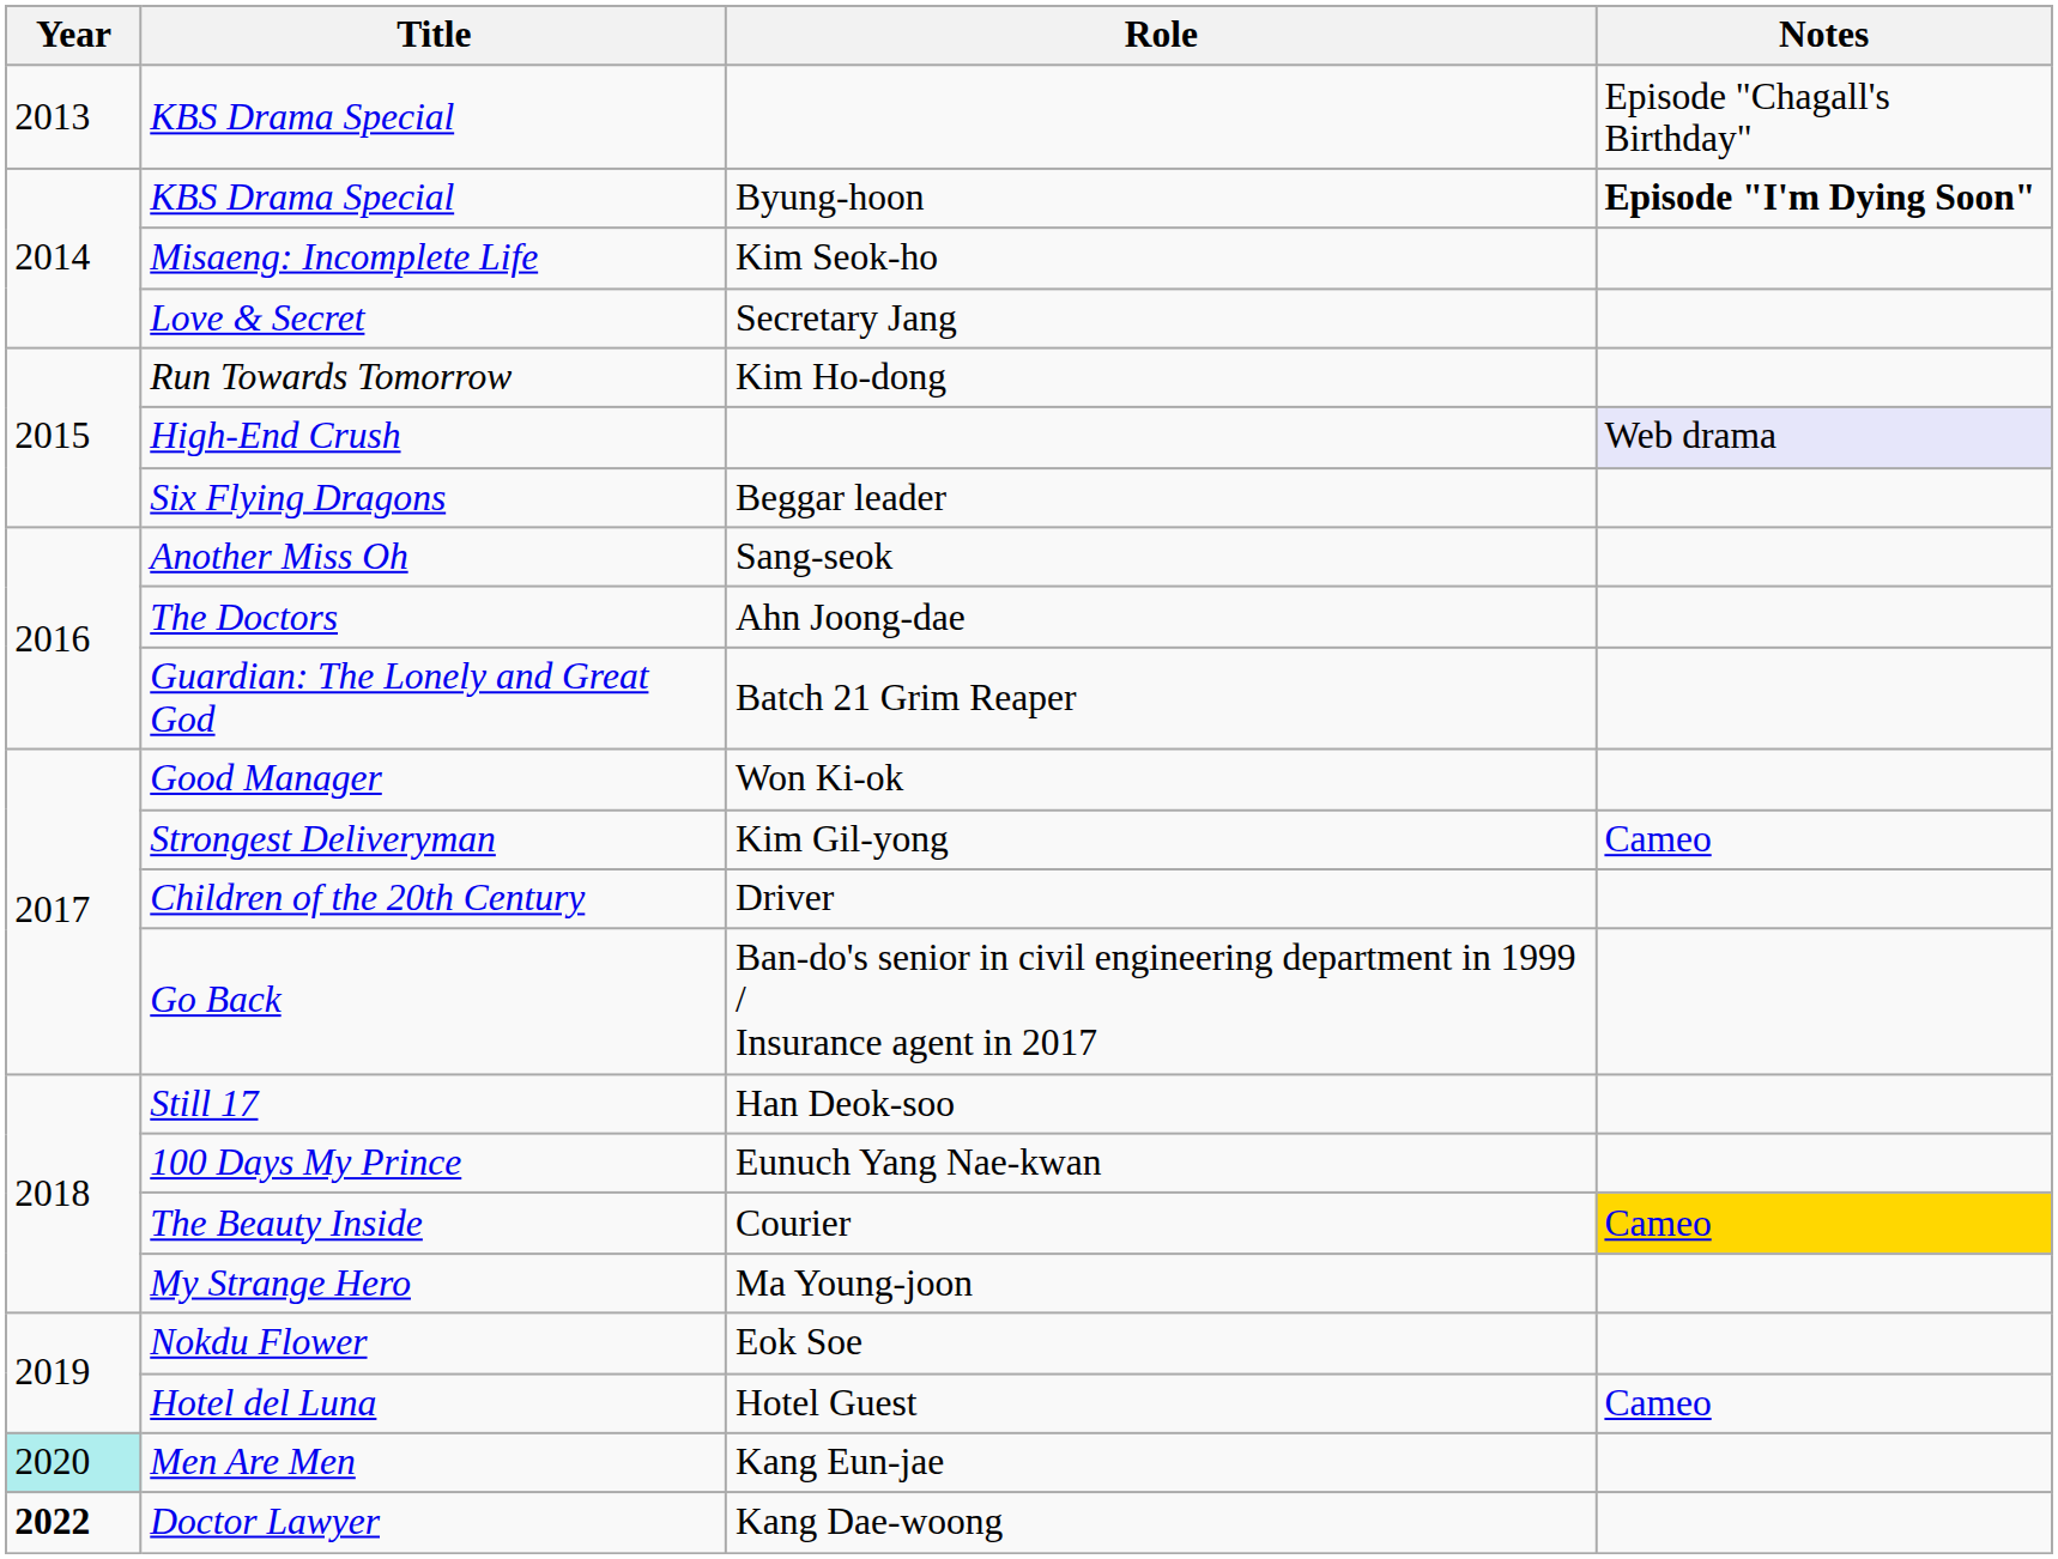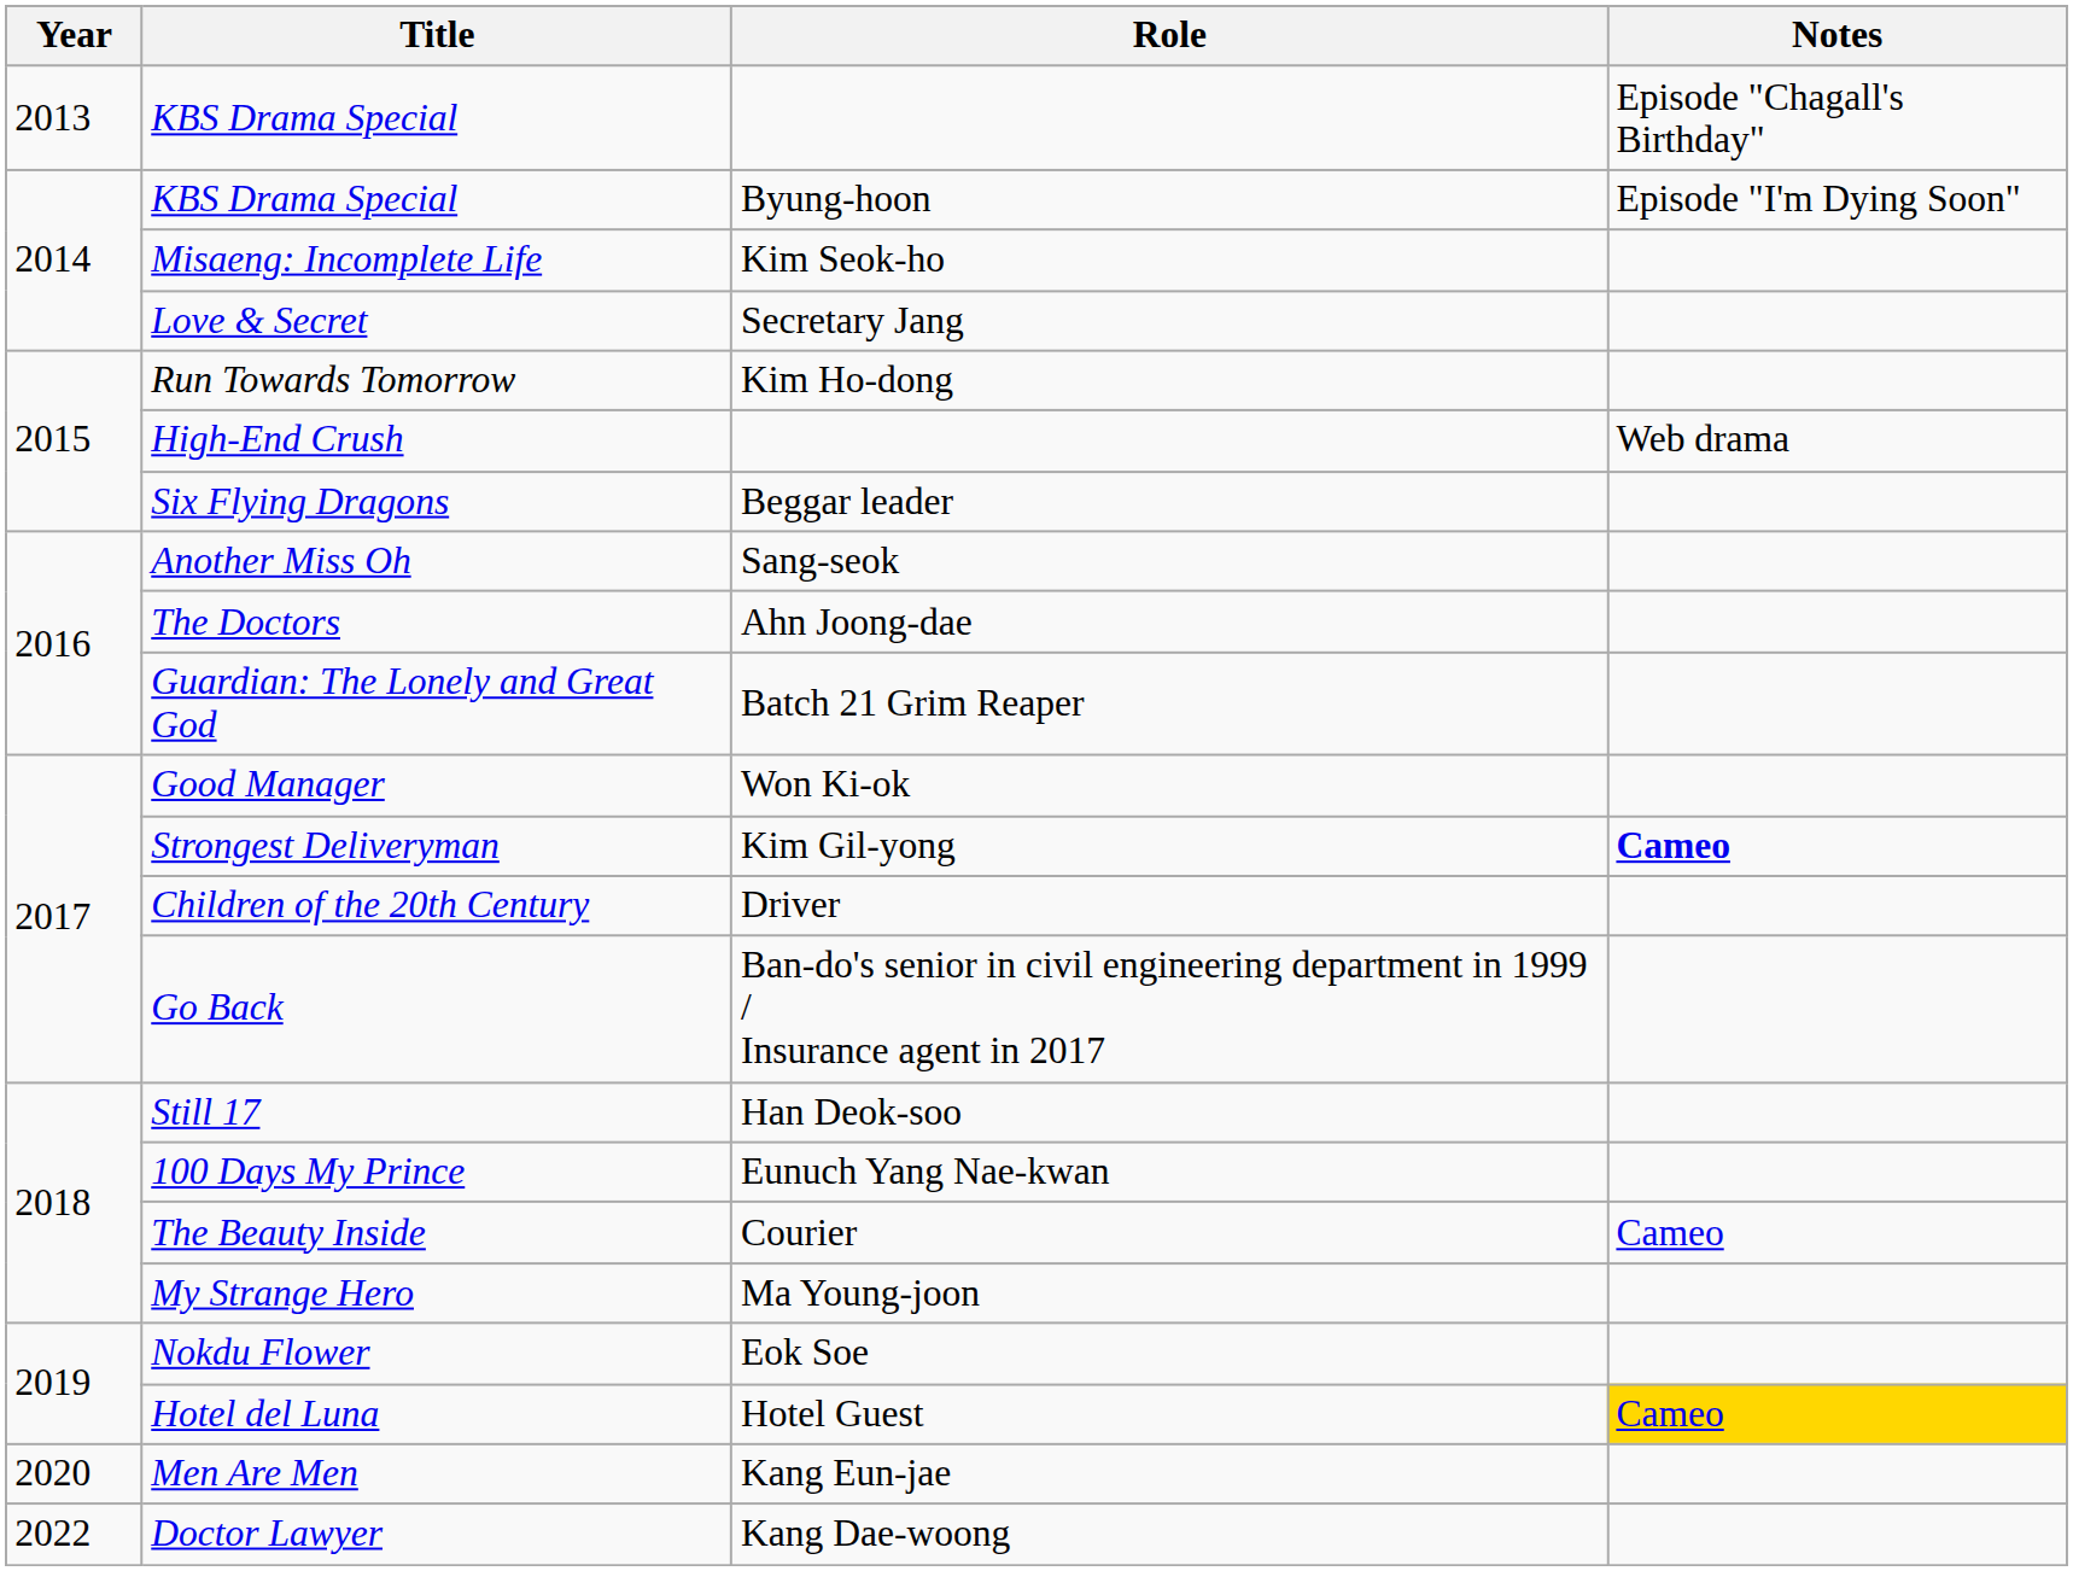KBS Drama Special / Byung-hoon | Notes: bold -> normal
High-End Crush | Notes: lavender background -> no background
Strongest Deliveryman | Notes: normal -> bold
The Beauty Inside | Notes: gold background -> no background
Hotel del Luna | Notes: no background -> gold background
Men Are Men | Year: paleturquoise background -> no background
Doctor Lawyer | Year: bold -> normal
